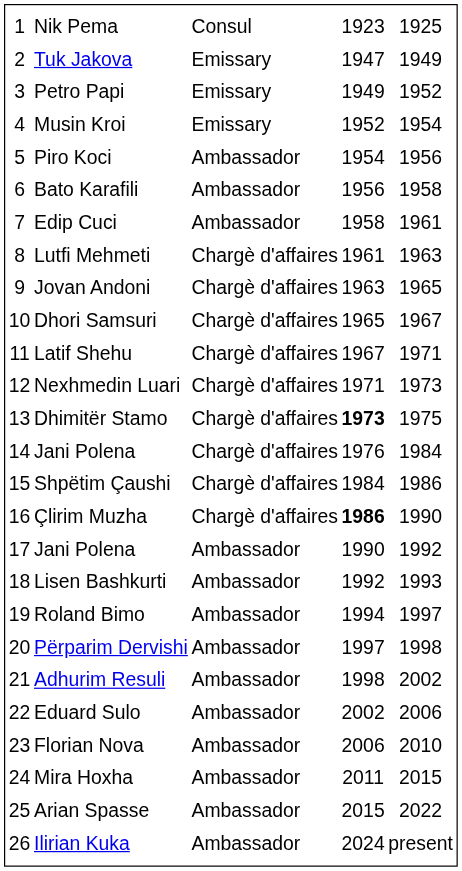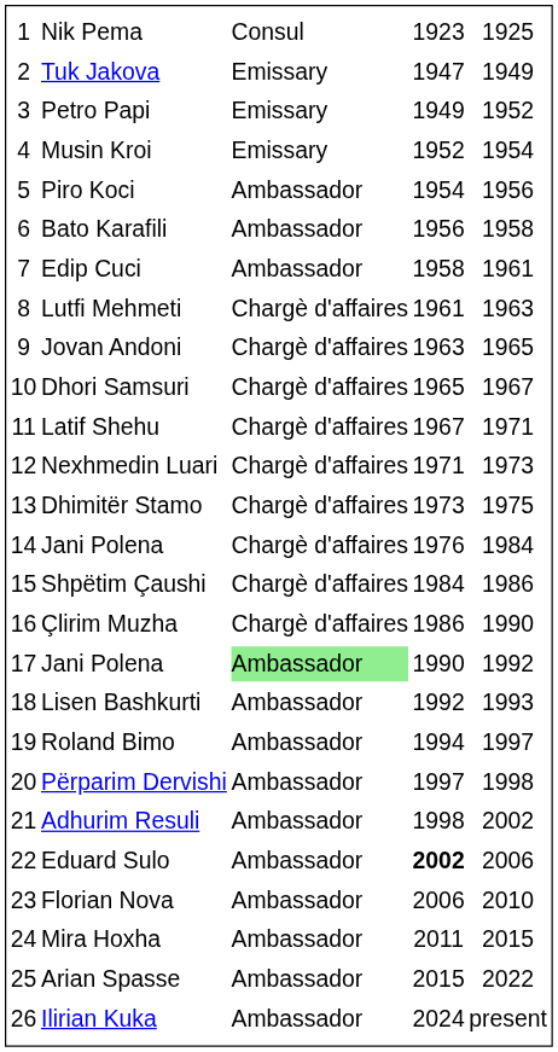Dhimitër Stamo | column 4: bold -> normal
Çlirim Muzha | column 4: bold -> normal
17 / Jani Polena | column 3: no background -> lightgreen background
Eduard Sulo | column 4: normal -> bold
